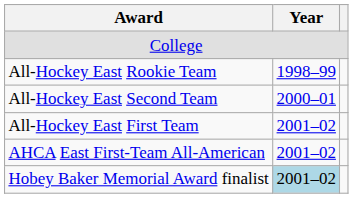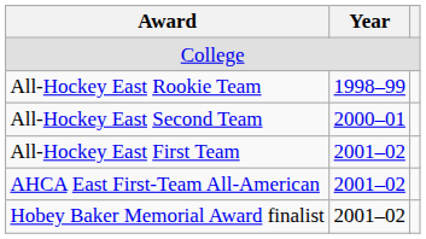Hobey Baker Memorial Award finalist | Year: lightblue background -> no background
